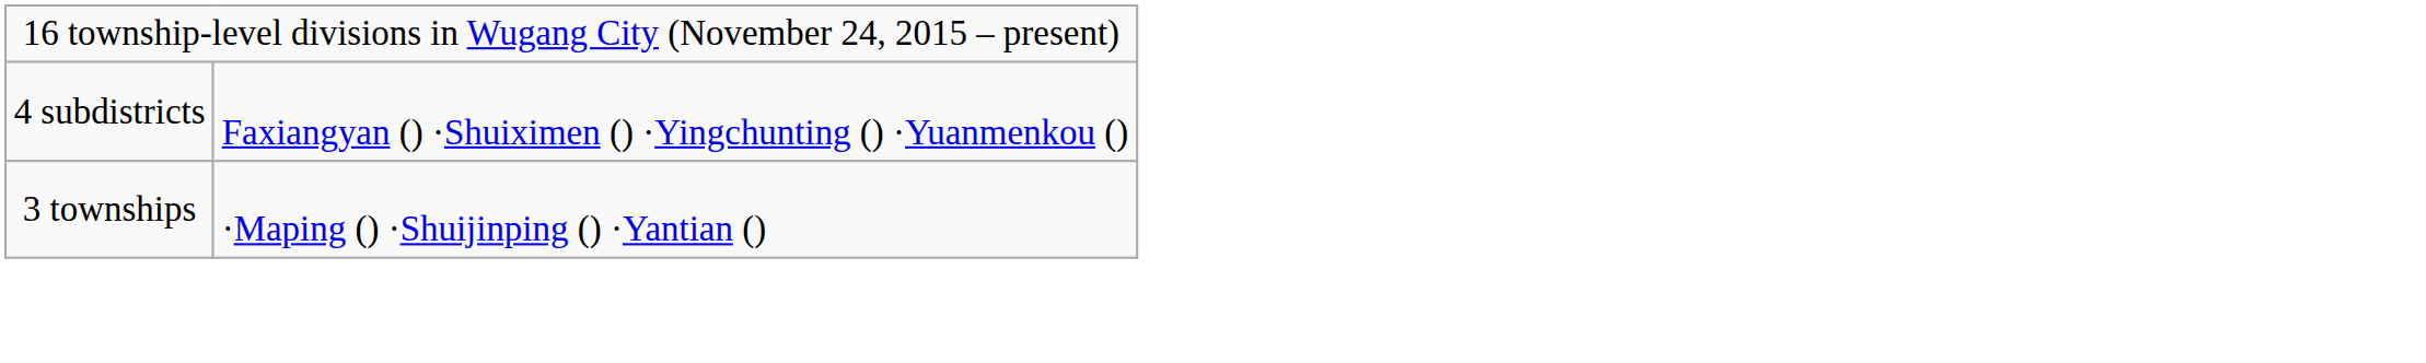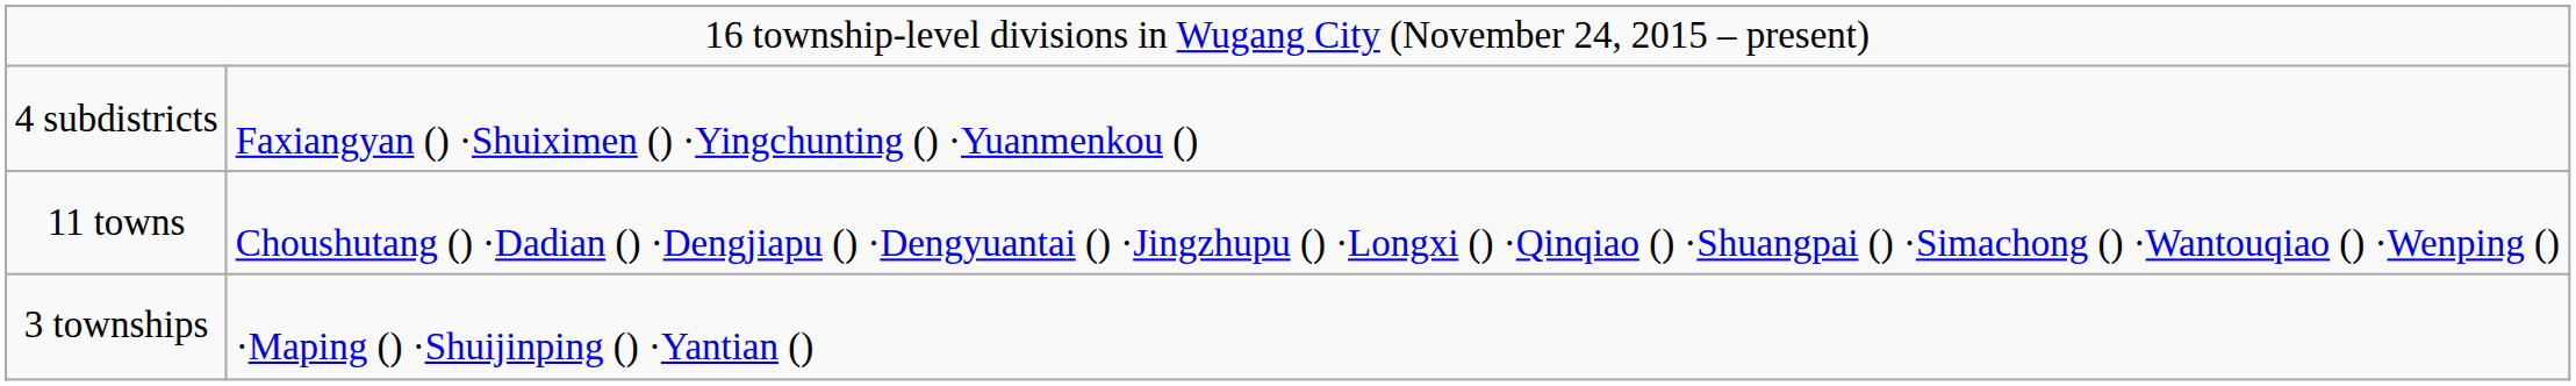+ row: 11 towns | Choushutang () ·Dadian () ·Dengjiapu () ·Dengyuantai () ·Jingzhupu () ·Longxi () ·Qinqiao () ·Shuangpai () ·Simachong () ·Wantouqiao () ·Wenping ()
